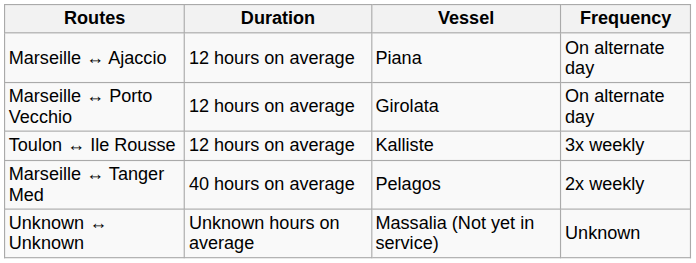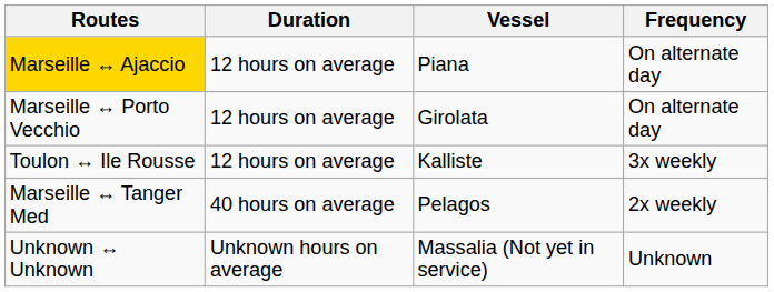row 2 | Routes: no background -> gold background
